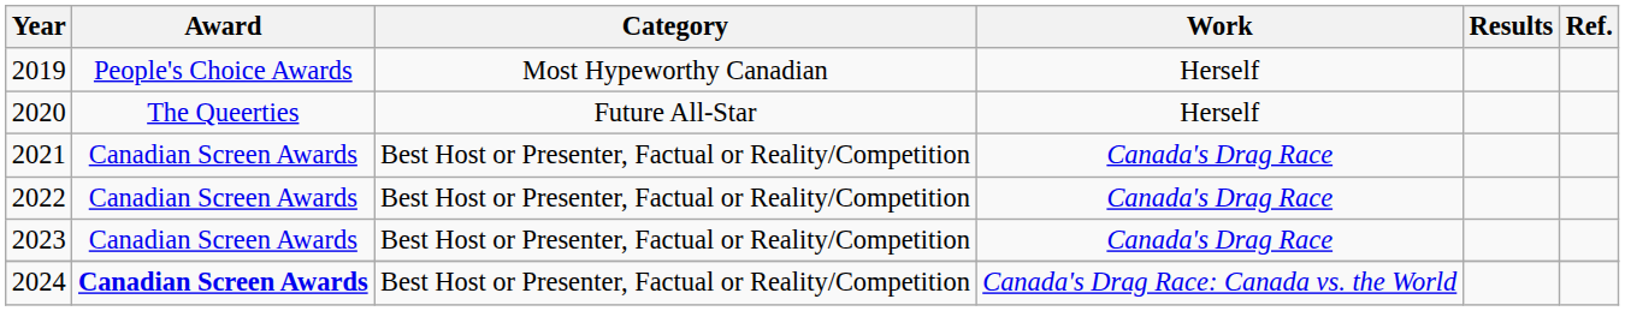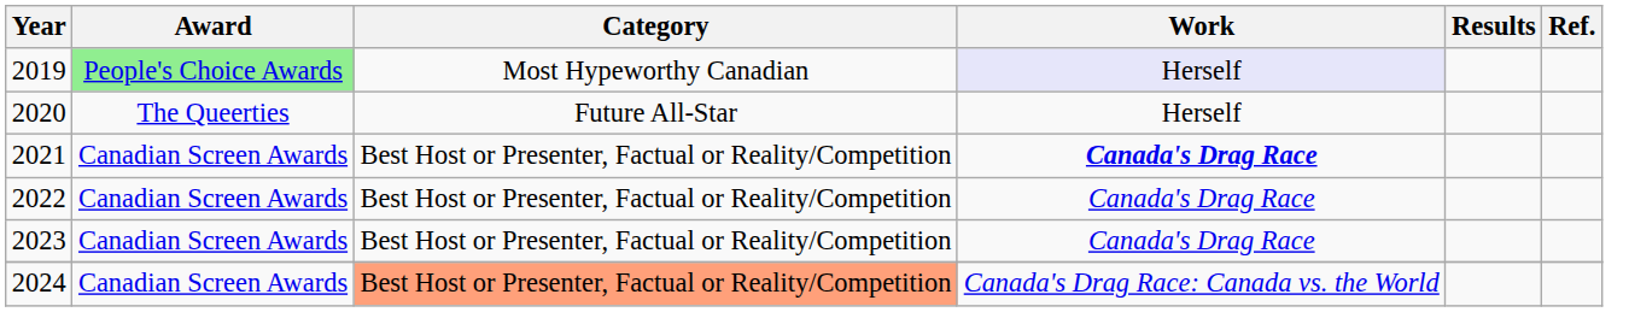2019 | Award: no background -> lightgreen background
2019 | Work: no background -> lavender background
2021 | Work: normal -> bold
2024 | Award: bold -> normal
2024 | Category: no background -> lightsalmon background
